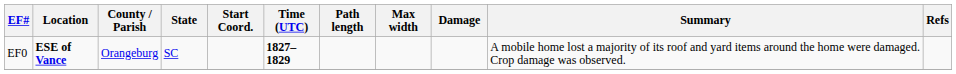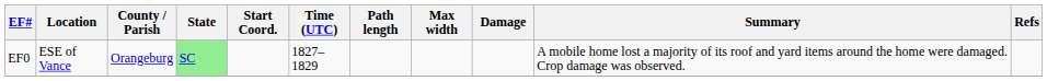EF0 | Location: bold -> normal
EF0 | State: no background -> lightgreen background
EF0 | Time (UTC): bold -> normal
